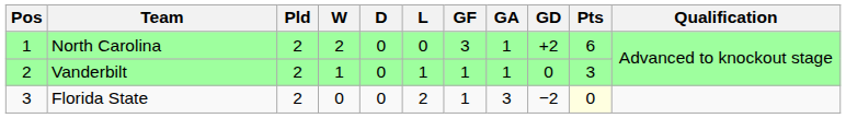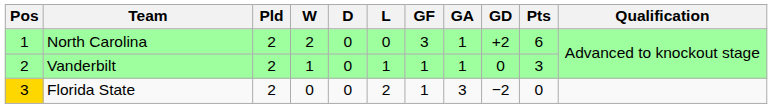Florida State | Pos: no background -> gold background
Florida State | Pts: lightyellow background -> no background
